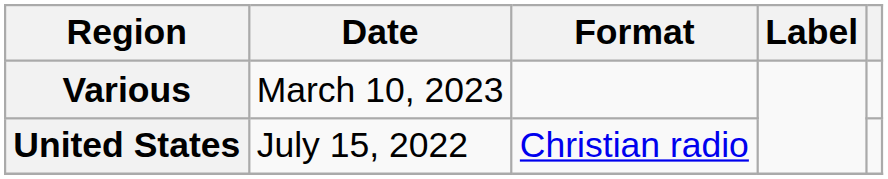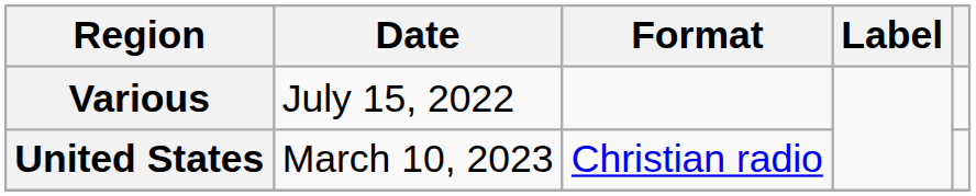Various | Date: March 10, 2023 -> July 15, 2022
United States | Date: July 15, 2022 -> March 10, 2023
